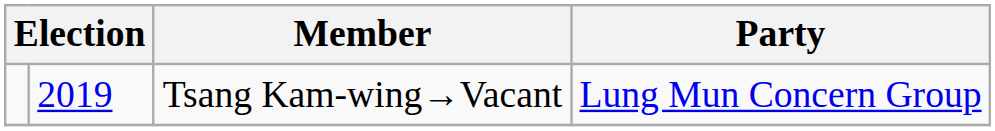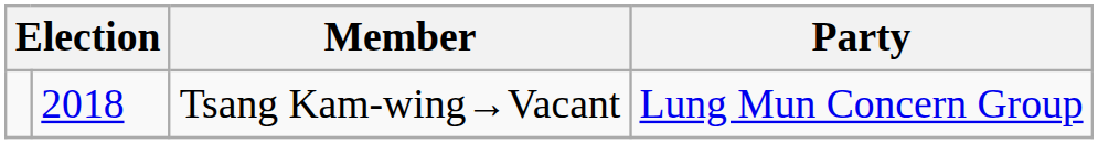Tsang Kam-wing→Vacant | column 2: 2019 -> 2018
